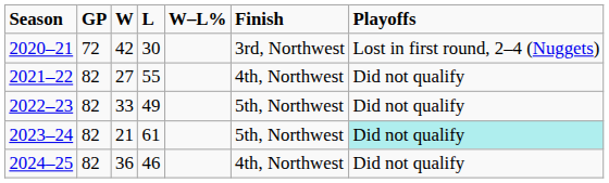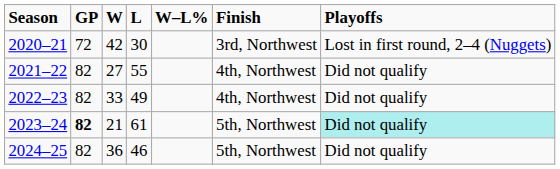2022–23 | column 6: 5th, Northwest -> 4th, Northwest
2023–24 | column 2: normal -> bold
2024–25 | column 6: 4th, Northwest -> 5th, Northwest
